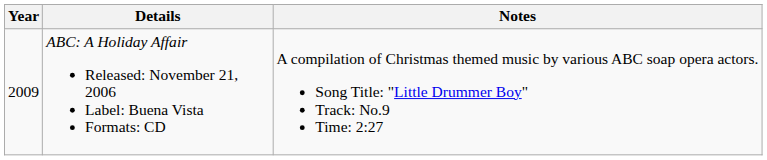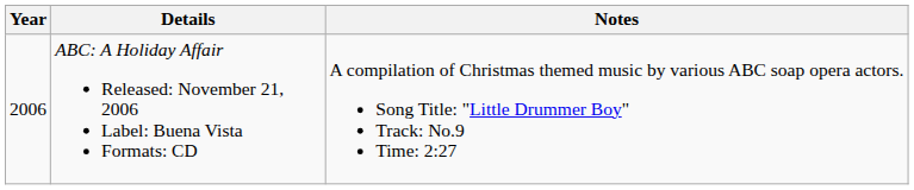row 2 | Year: 2009 -> 2006
